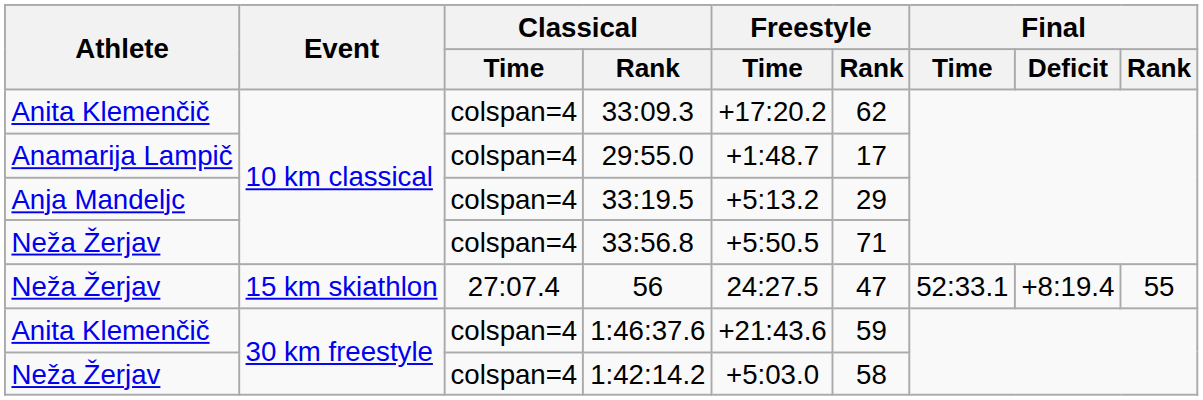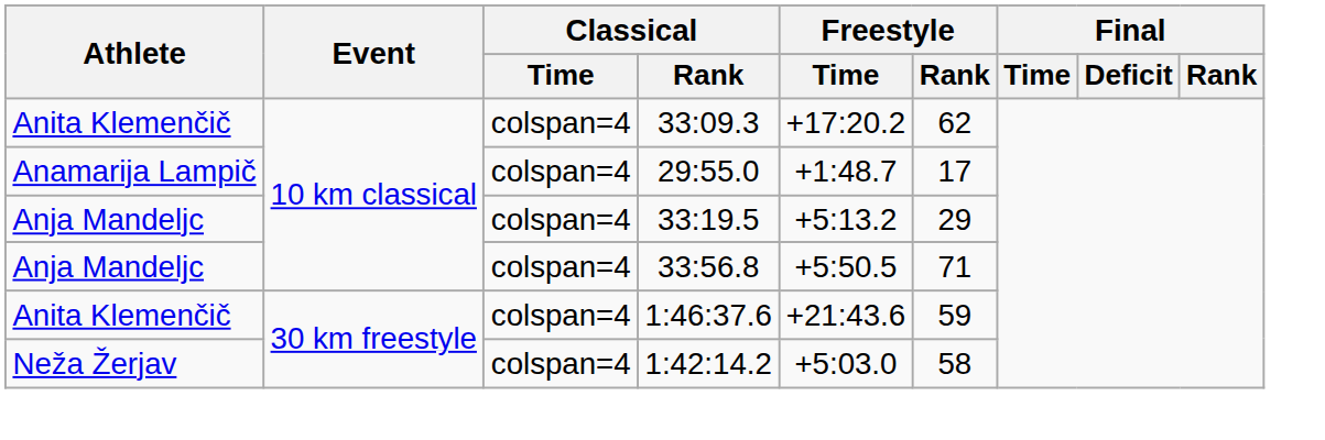33:56.8 | Athlete: Neža Žerjav -> Anja Mandeljc
- row: Neža Žerjav | 15 km skiathlon | 27:07.4 | 56 | 24:27.5 | 47 | 52:33.1 | +8:19.4 | 55
